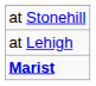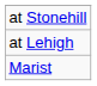row 3 | column 1: bold -> normal
